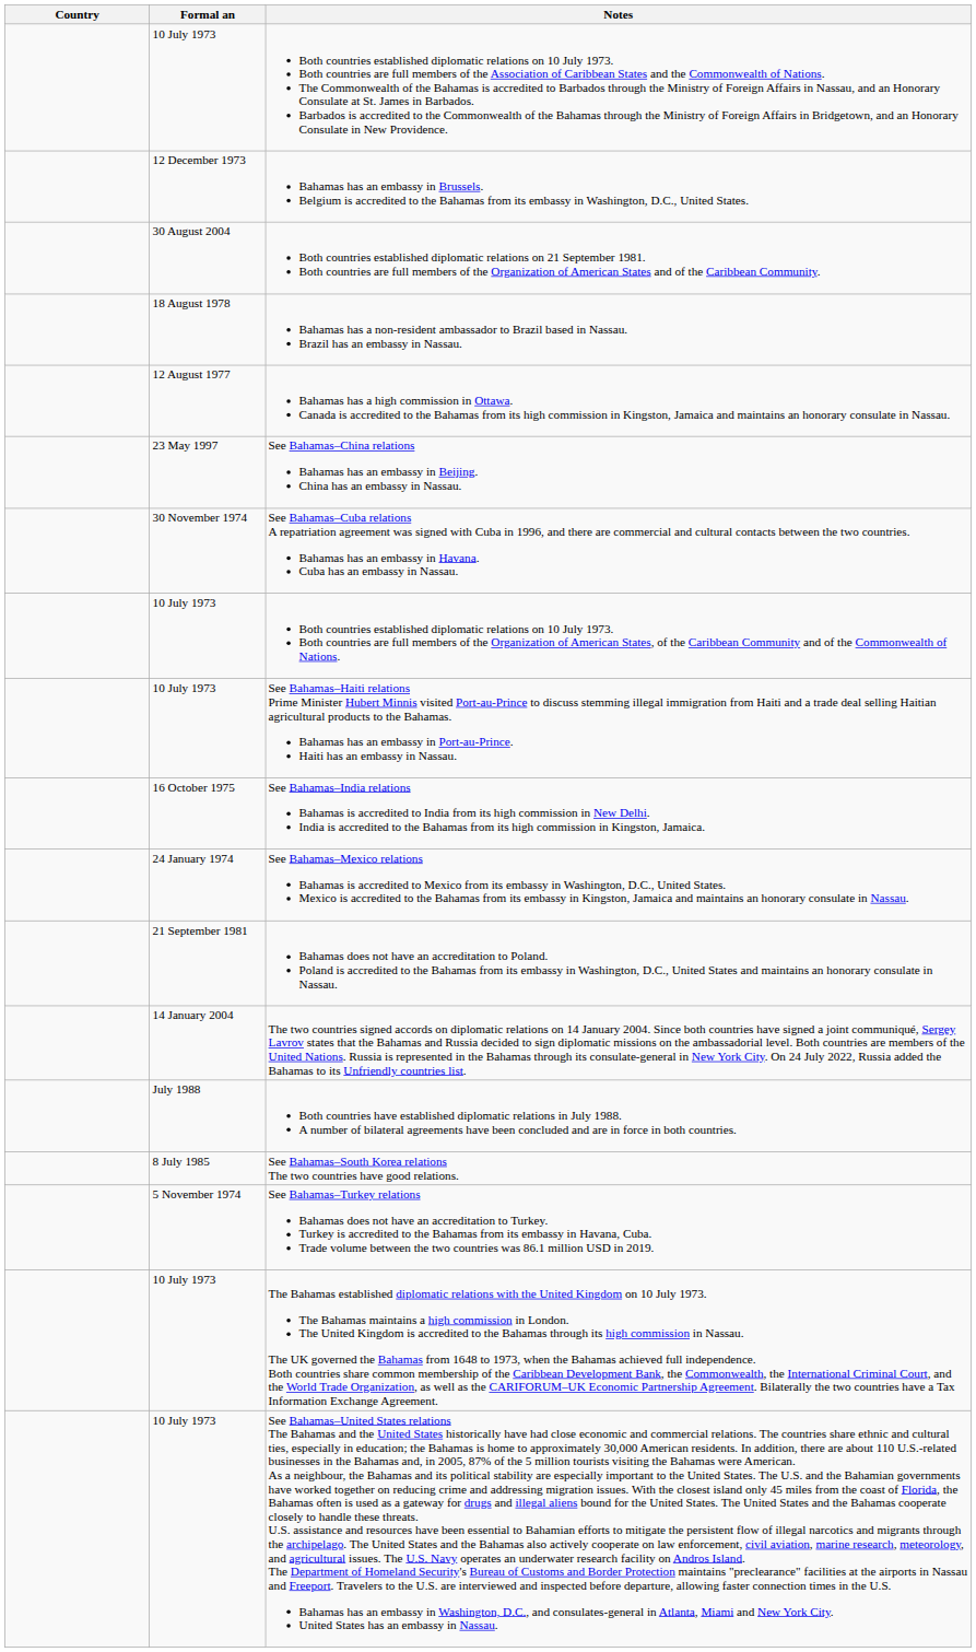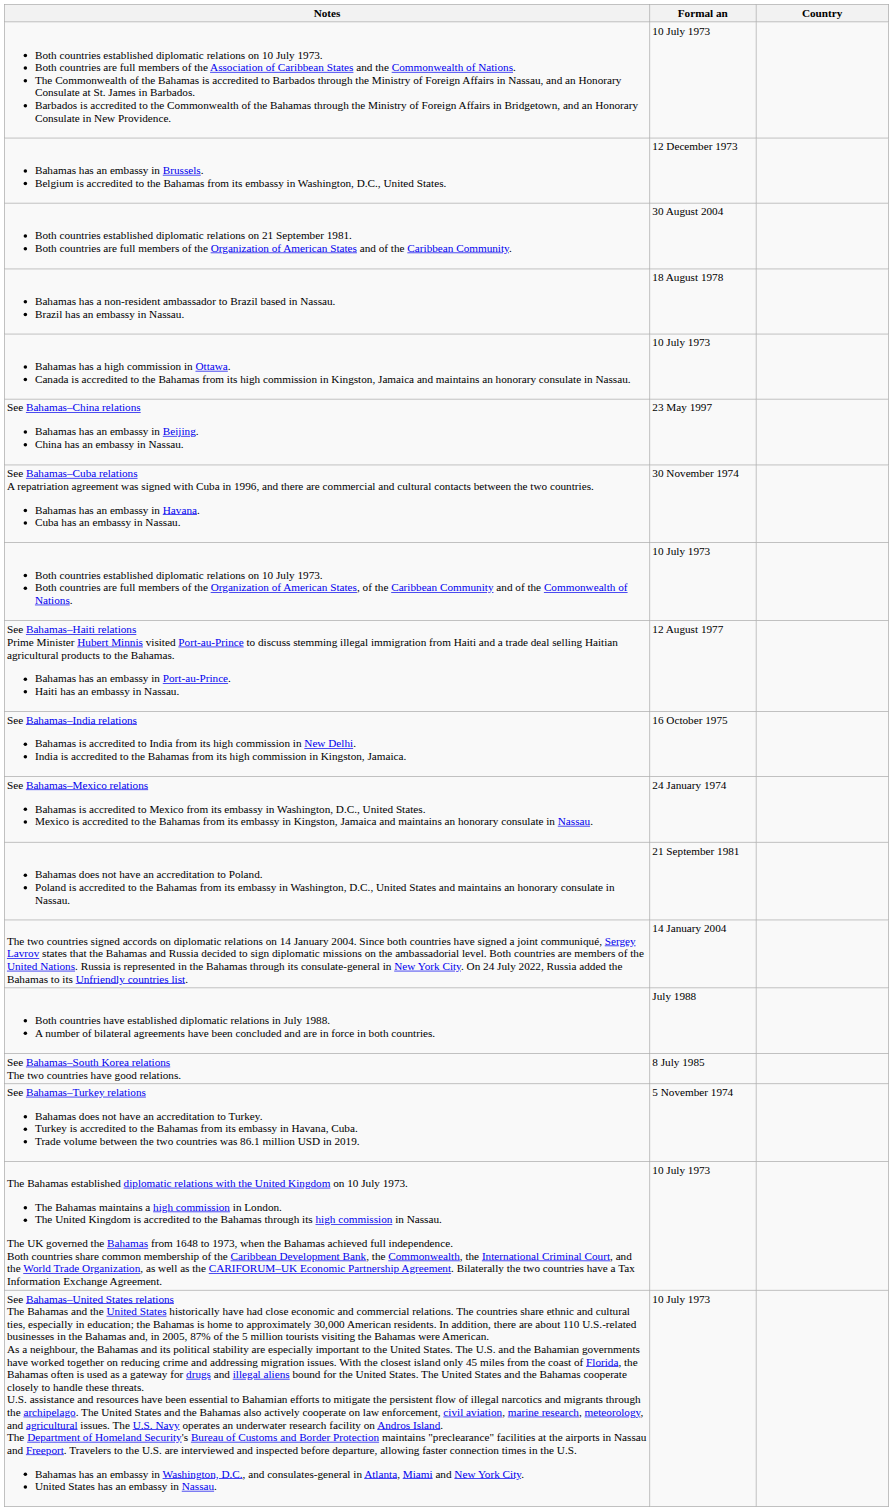columns swapped: Country <-> Notes
row 6 | Formal an: 12 August 1977 -> 10 July 1973
row 10 | Formal an: 10 July 1973 -> 12 August 1977
